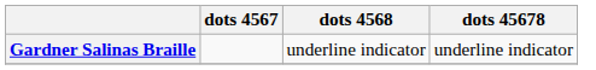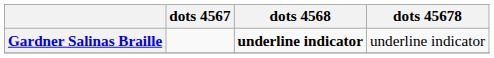Gardner Salinas Braille | dots 4568: normal -> bold
